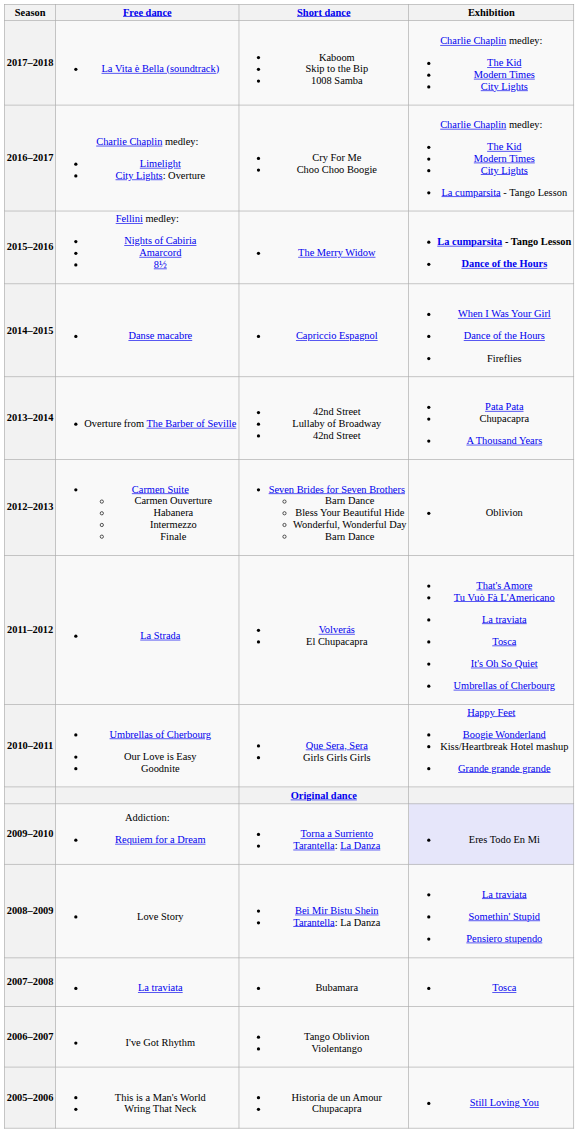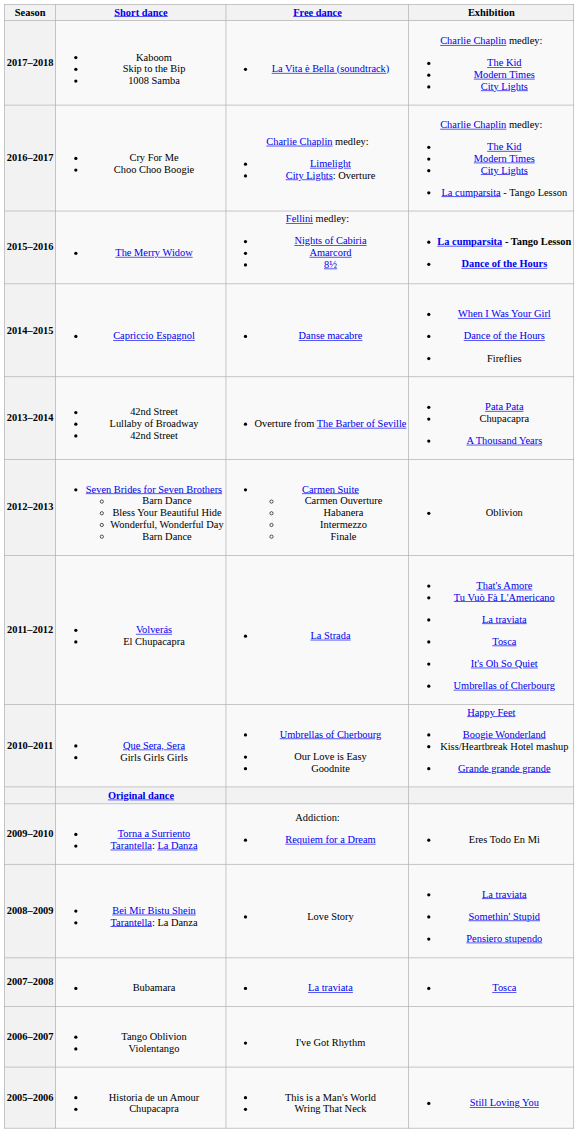columns swapped: Short dance <-> Free dance
2009–2010 | Exhibition: lavender background -> no background
